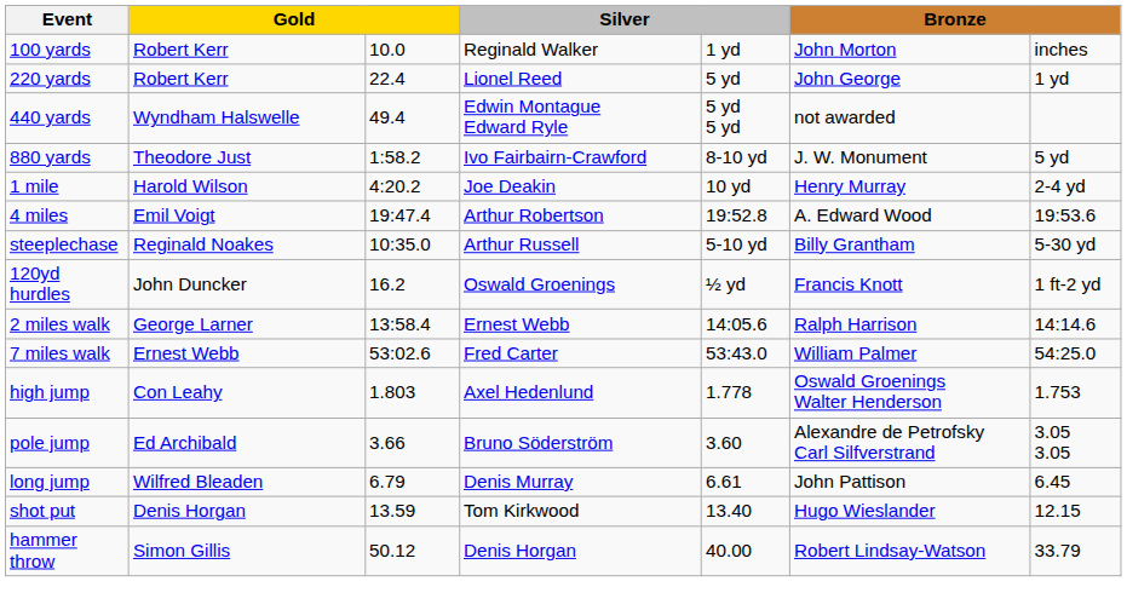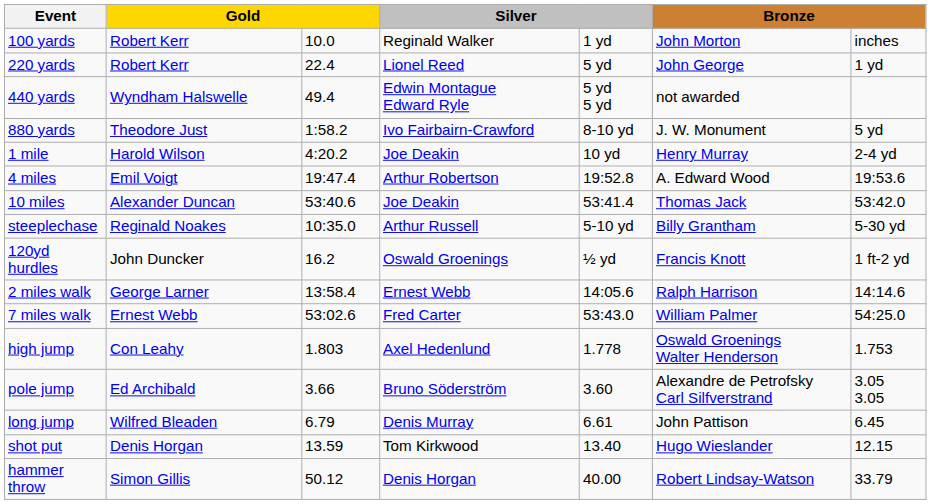+ row: 10 miles | Alexander Duncan | 53:40.6 | Joe Deakin | 53:41.4 | Thomas Jack | 53:42.0
